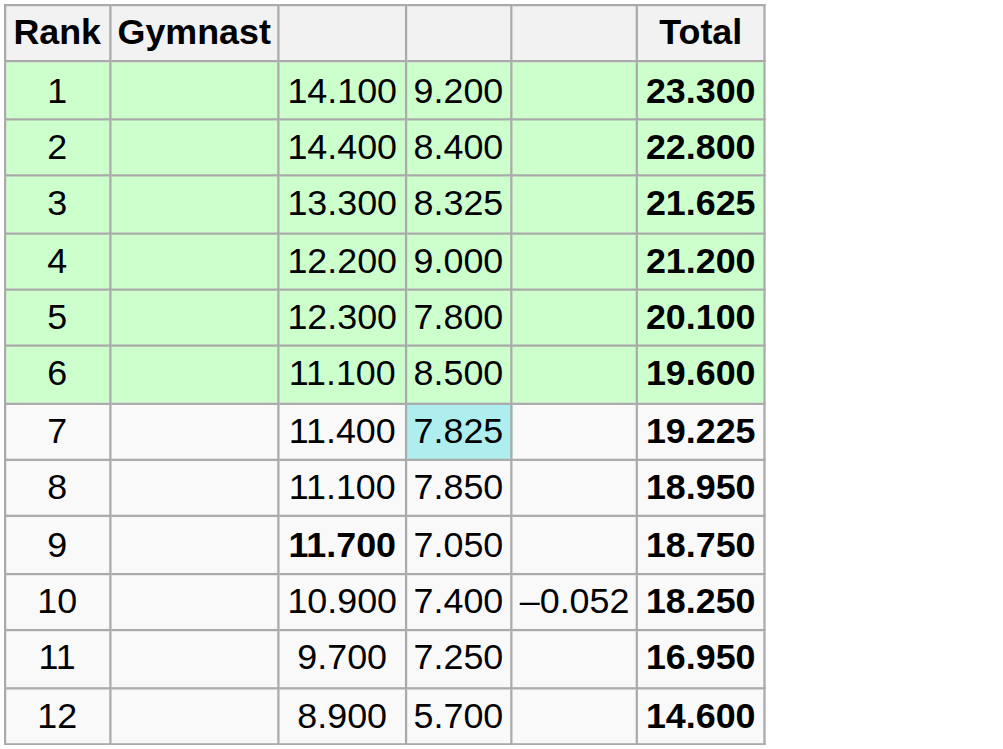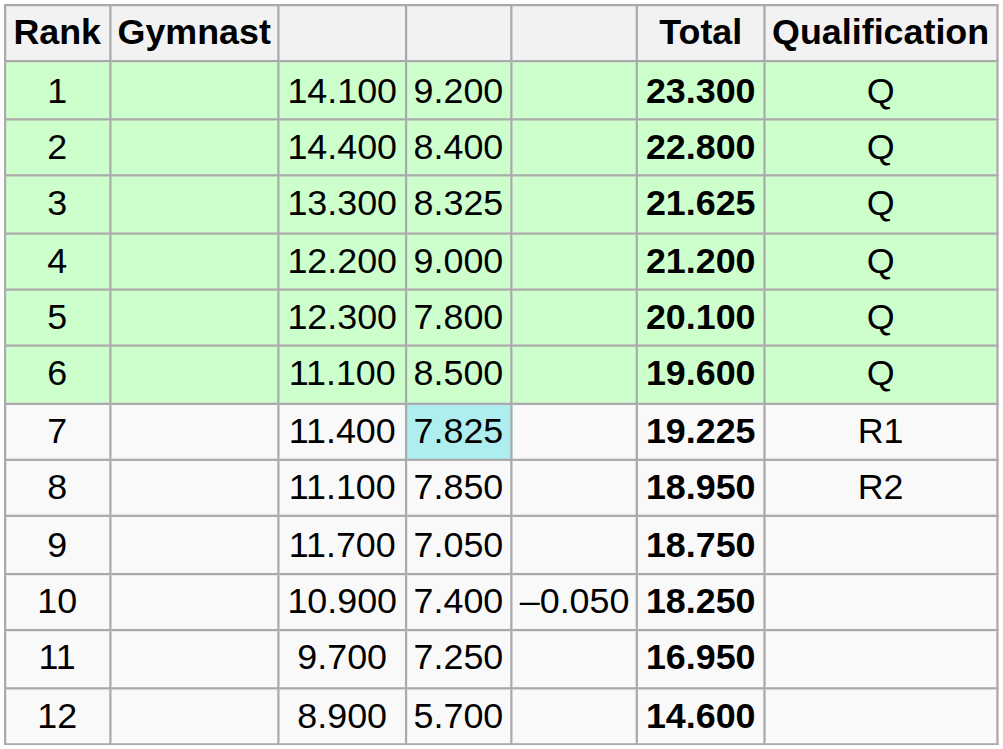+ column: Qualification | Q | Q | Q | Q | Q | Q | R1 | R2
9 | column 3: bold -> normal
10 | column 5: –0.052 -> –0.050
